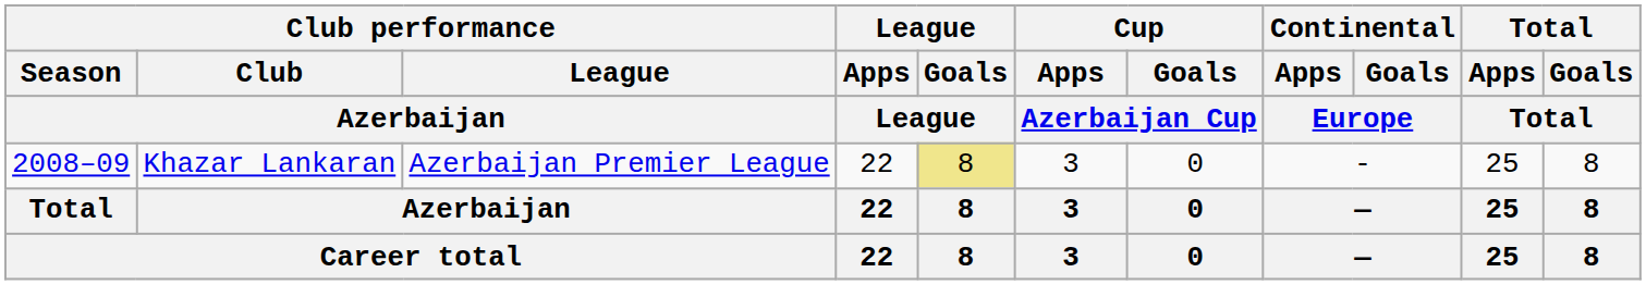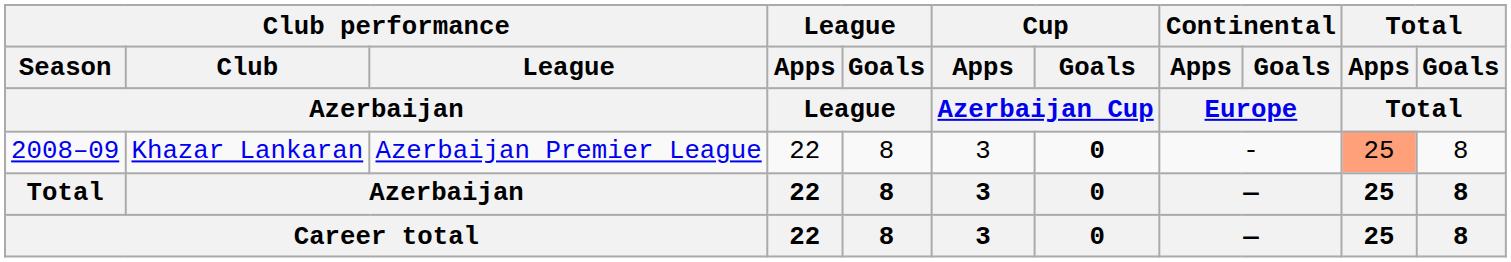Khazar Lankaran | League / Goals / League: khaki background -> no background
Khazar Lankaran | Cup / Goals / Azerbaijan Cup: normal -> bold
Khazar Lankaran | Total / Apps / Total: no background -> lightsalmon background
